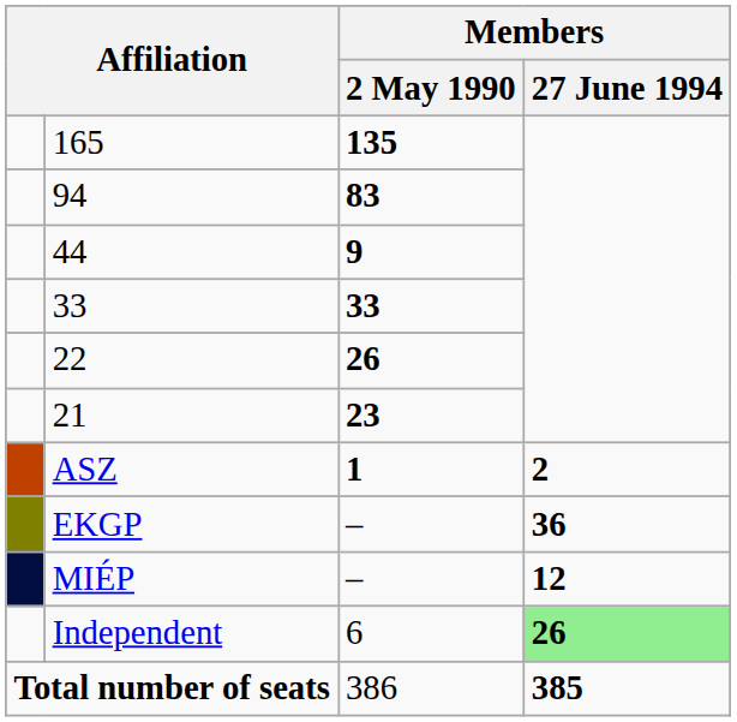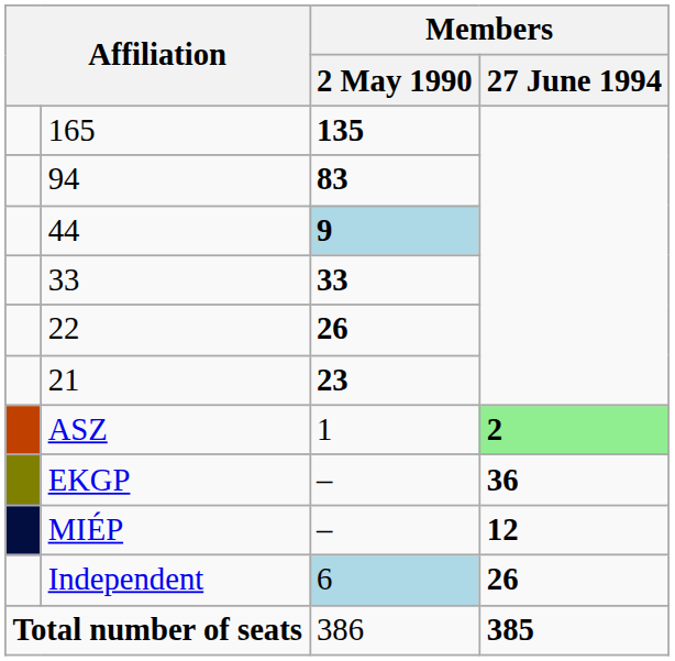44 | Members / 2 May 1990: no background -> lightblue background
ASZ | Members / 2 May 1990: bold -> normal
ASZ | Members / 27 June 1994: no background -> lightgreen background
Independent | Members / 2 May 1990: no background -> lightblue background
Independent | Members / 27 June 1994: lightgreen background -> no background
